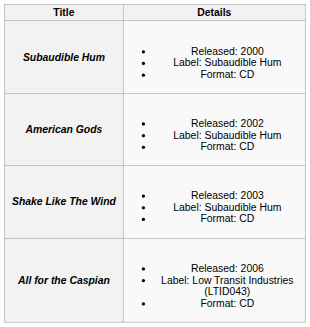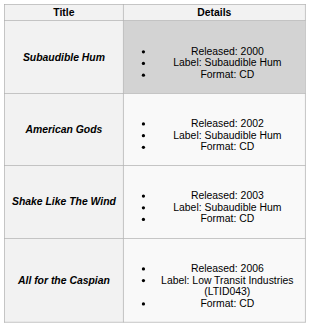Subaudible Hum | Details: no background -> lightgrey background
